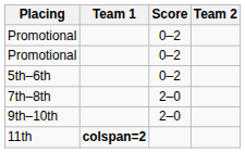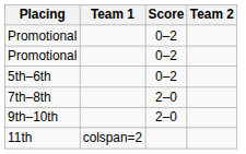11th | Team 1: bold -> normal
